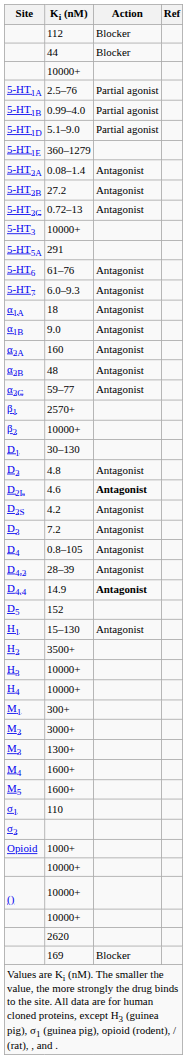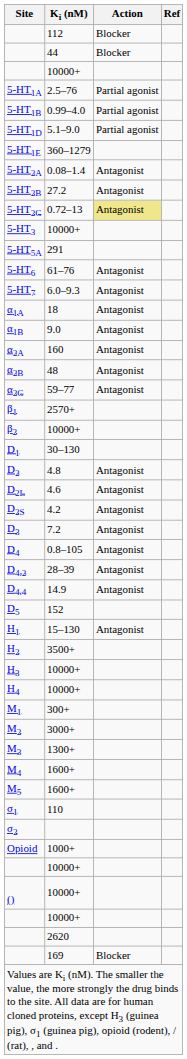5-HT2C | Action: no background -> khaki background
D2L | Action: bold -> normal
D4.4 | Action: bold -> normal
